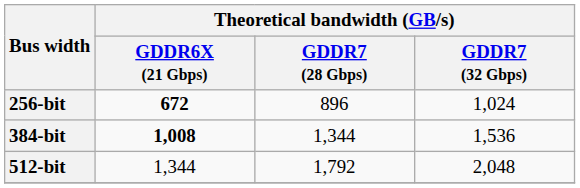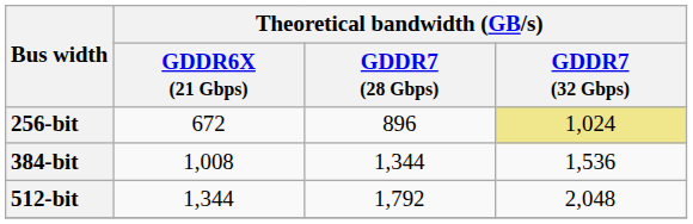256-bit | Theoretical bandwidth (GB/s) / GDDR6X (21 Gbps): bold -> normal
256-bit | Theoretical bandwidth (GB/s) / GDDR7 (32 Gbps): no background -> khaki background
384-bit | Theoretical bandwidth (GB/s) / GDDR6X (21 Gbps): bold -> normal
